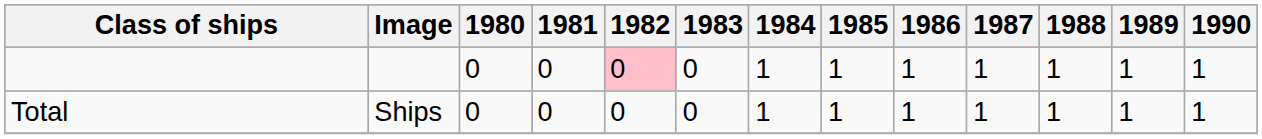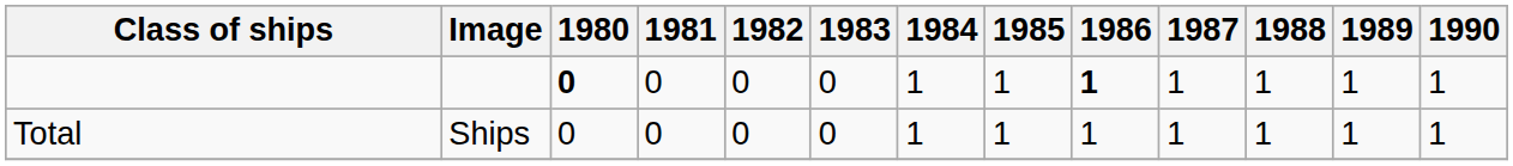row 2 | 1980: normal -> bold
row 2 | 1982: pink background -> no background
row 2 | 1986: normal -> bold
